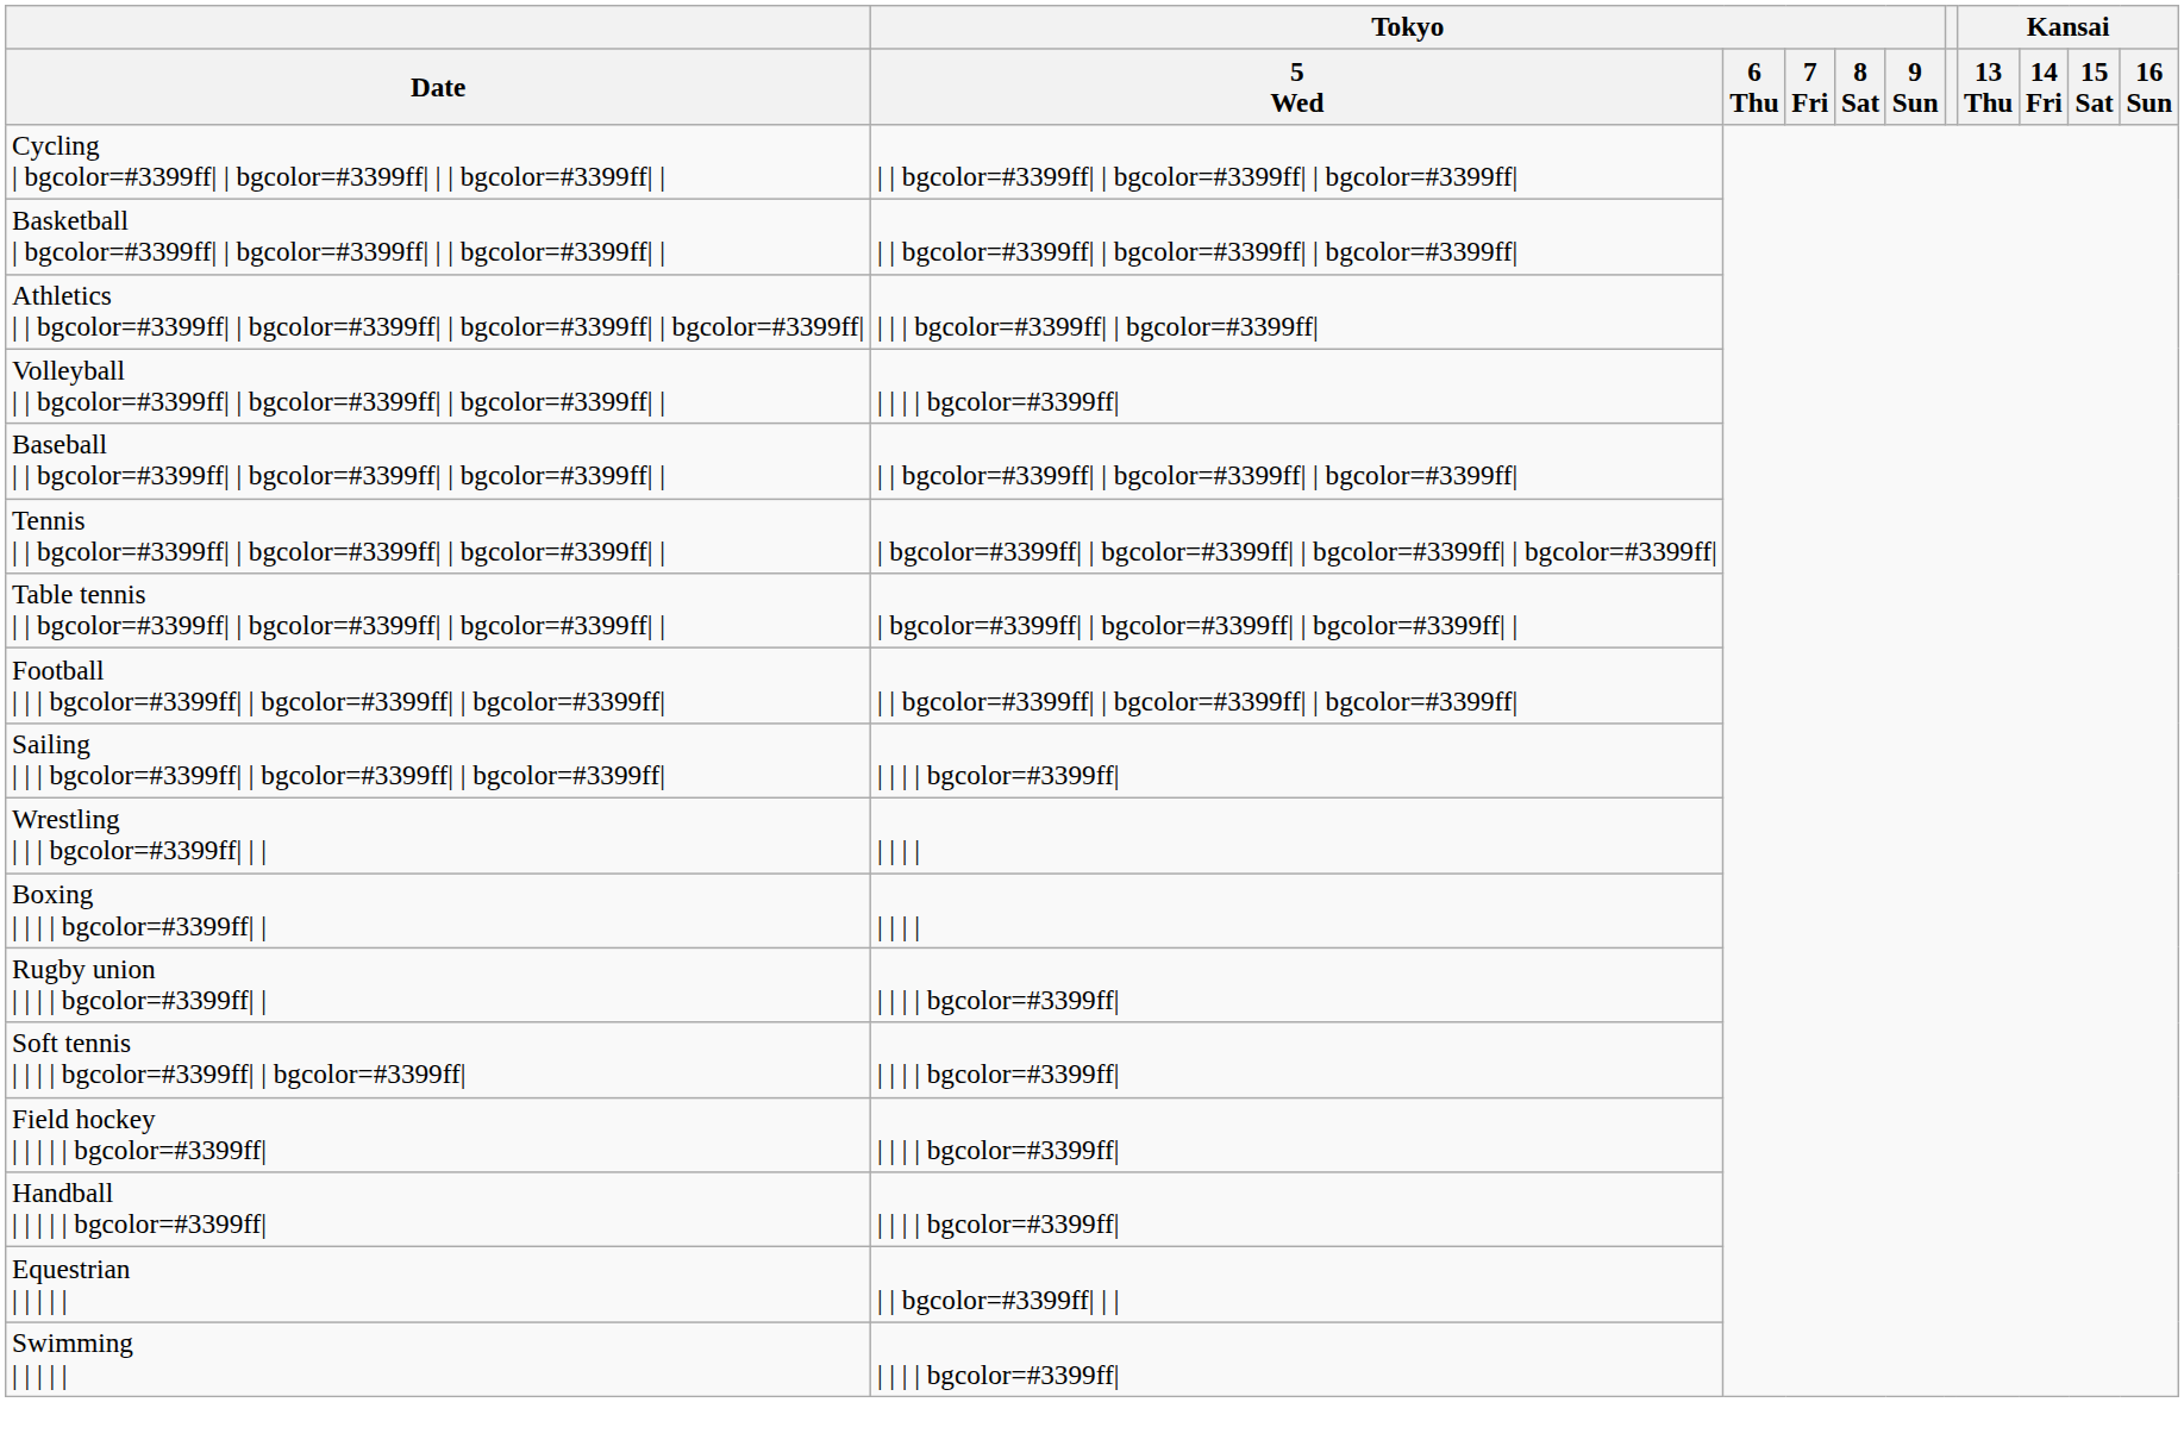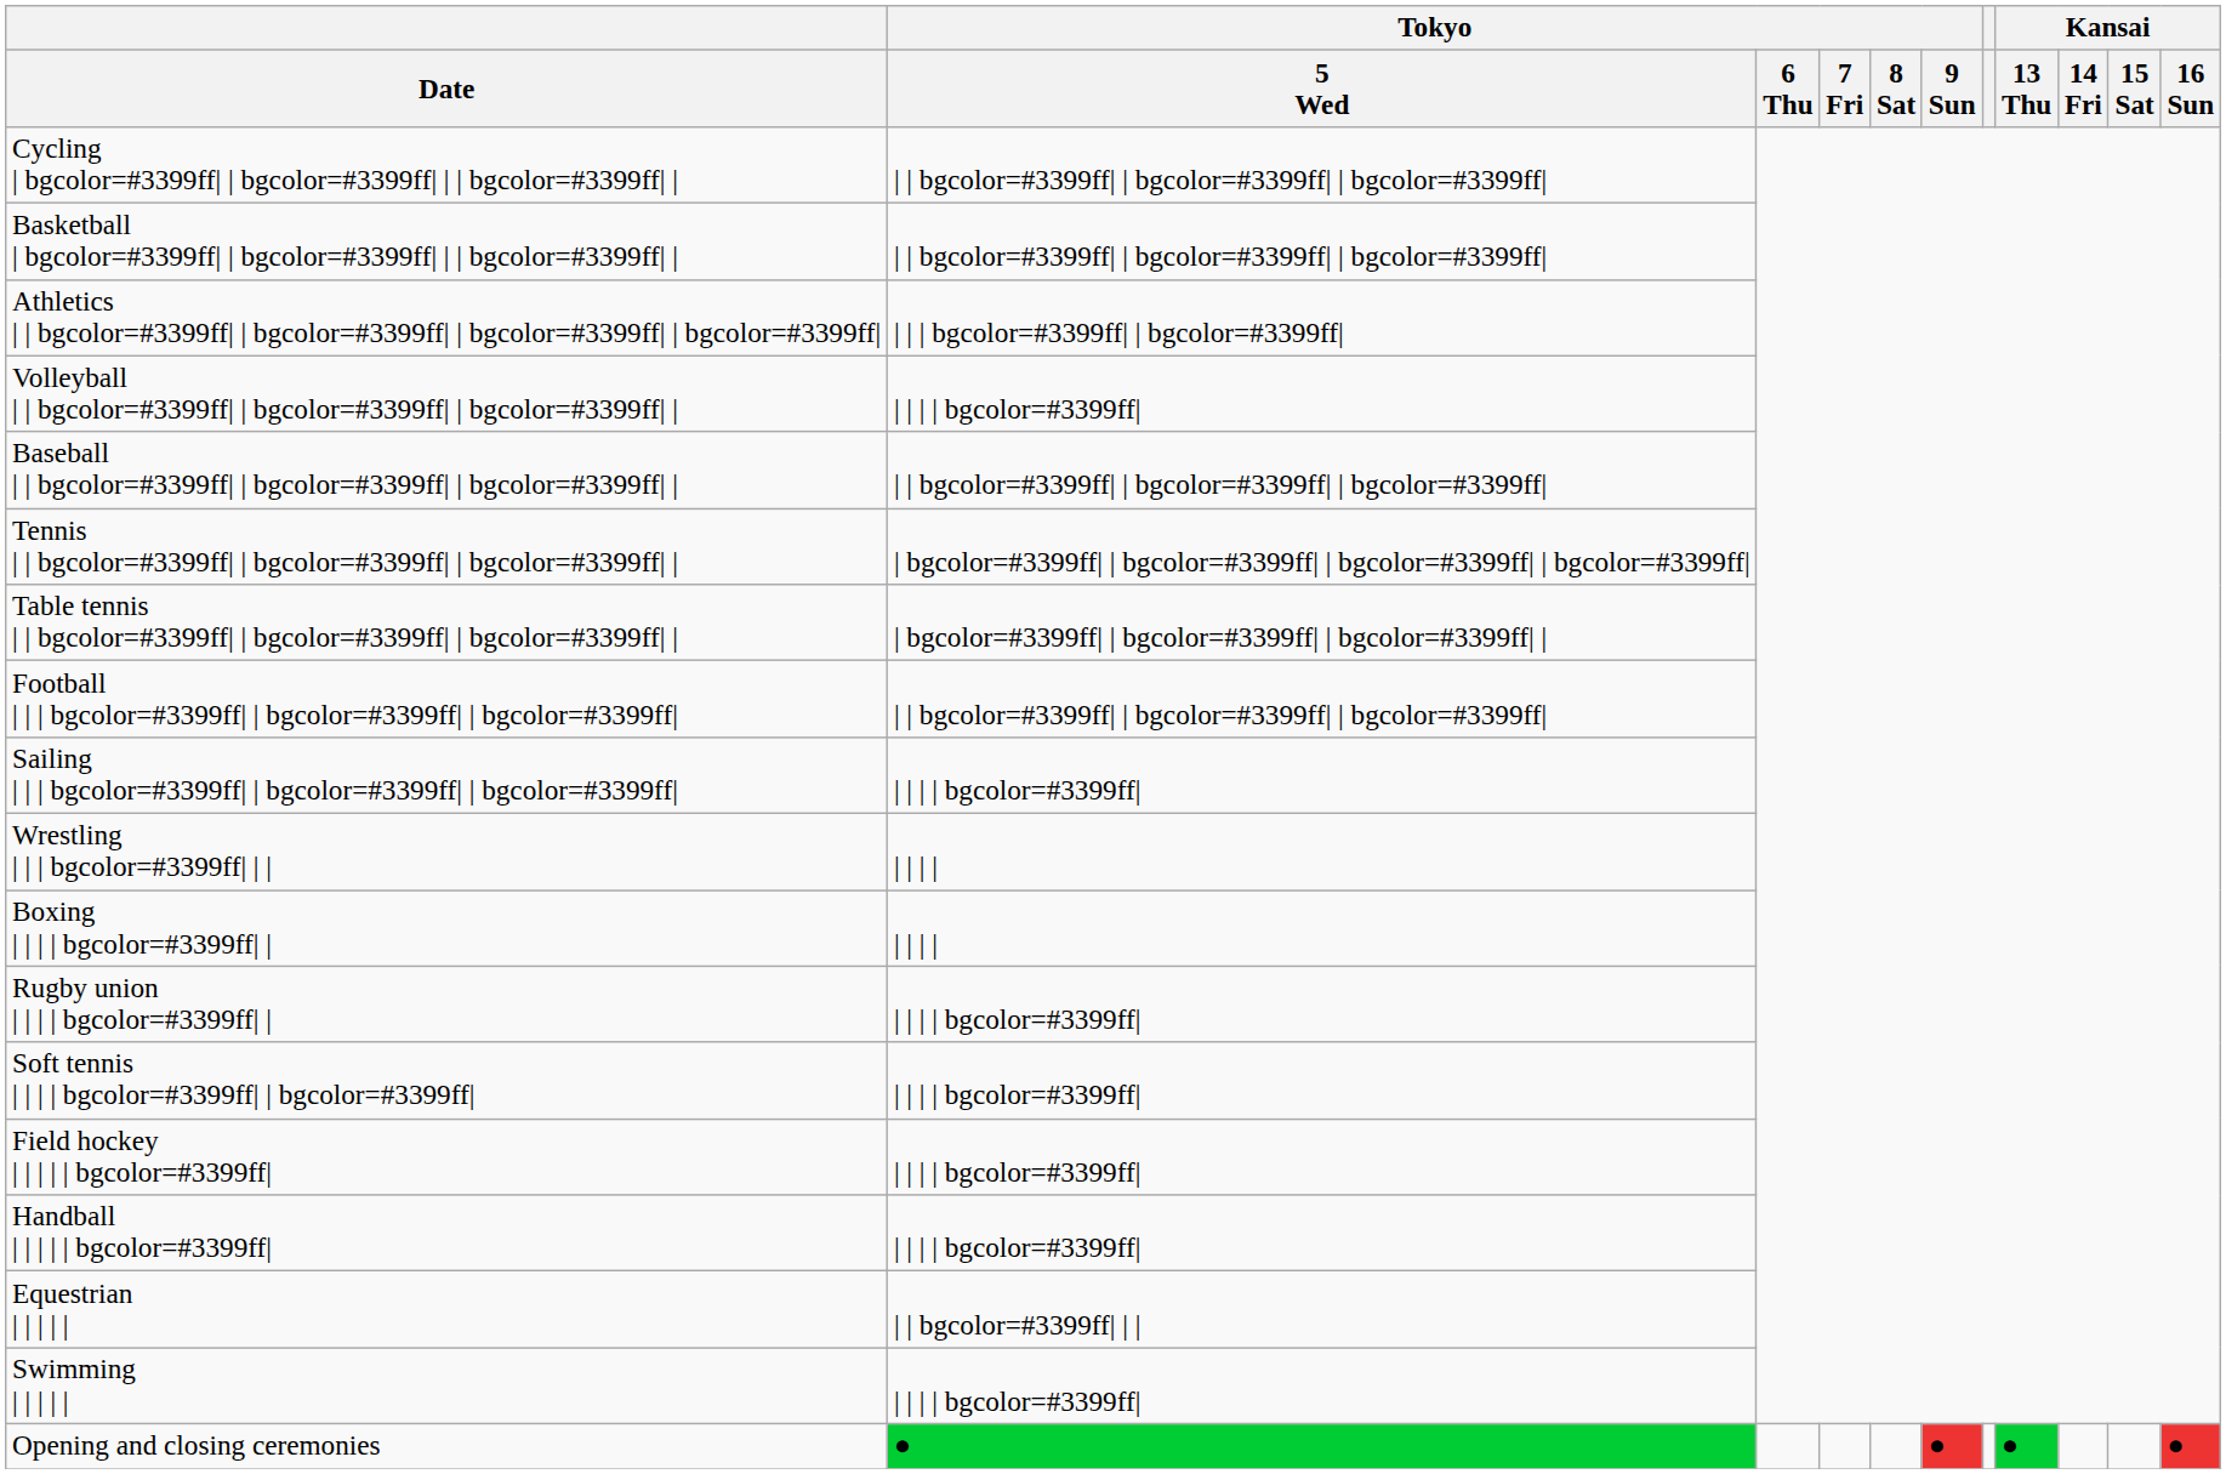+ row: Opening and closing ceremonies | ● | ● | ● | ●
